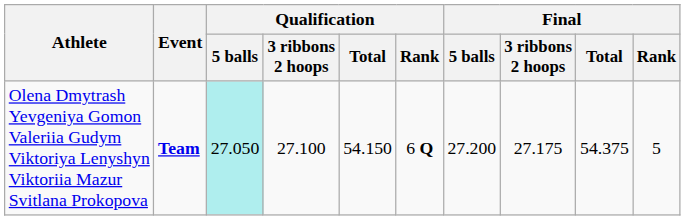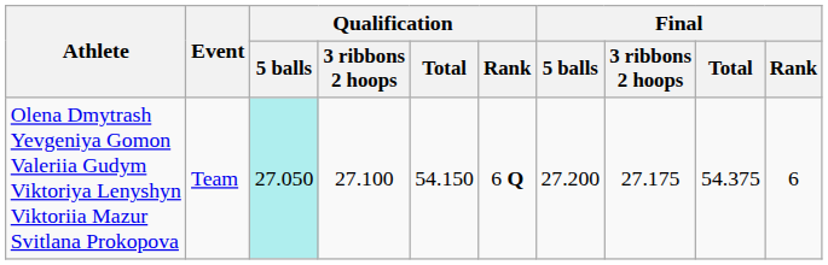row 3 | Event: bold -> normal
row 3 | Final / Rank: 5 -> 6
